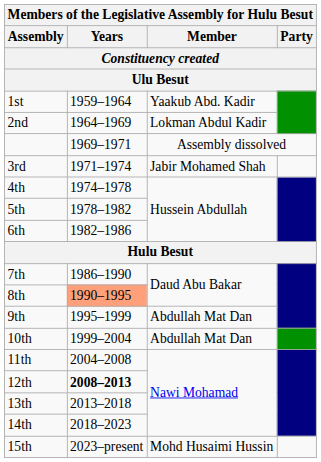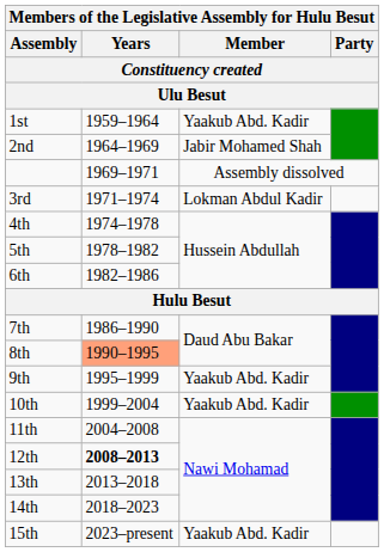2nd | Member: Lokman Abdul Kadir -> Jabir Mohamed Shah
3rd | Member: Jabir Mohamed Shah -> Lokman Abdul Kadir
9th | Member: Abdullah Mat Dan -> Yaakub Abd. Kadir
10th | Member: Abdullah Mat Dan -> Yaakub Abd. Kadir
15th | Member: Mohd Husaimi Hussin -> Yaakub Abd. Kadir
